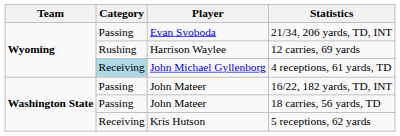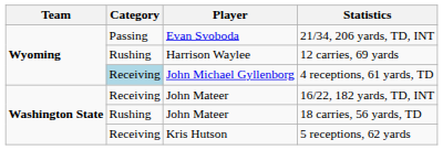16/22, 182 yards, TD, INT | Category: Passing -> Receiving
18 carries, 56 yards, TD | Category: Passing -> Rushing
